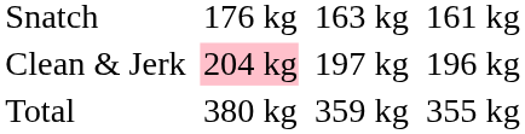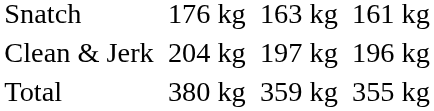Clean & Jerk | column 2: pink background -> no background
